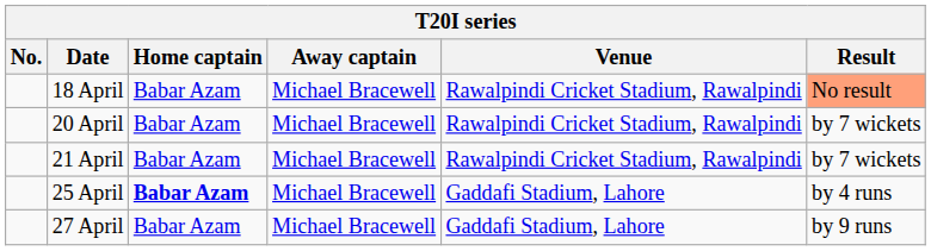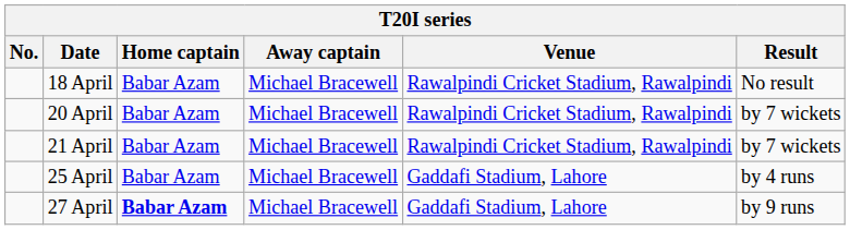18 April | Result: lightsalmon background -> no background
25 April | Home captain: bold -> normal
27 April | Home captain: normal -> bold
